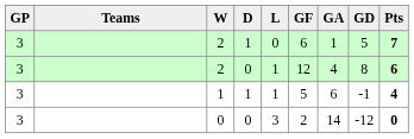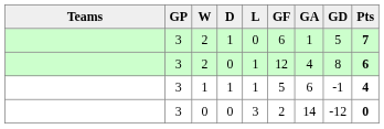columns swapped: Teams <-> GP
